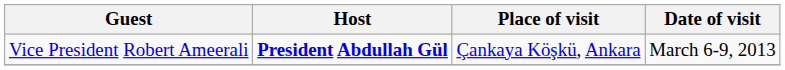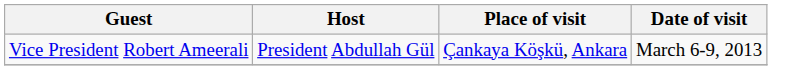Vice President Robert Ameerali | Host: bold -> normal
